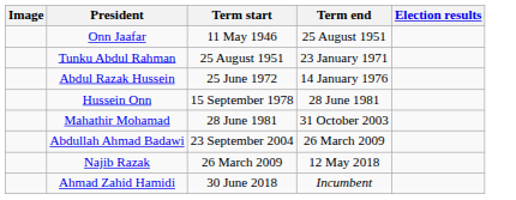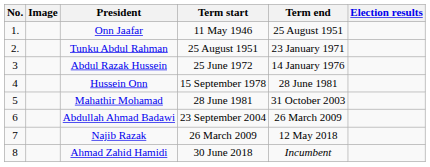+ column: No. | 1. | 2. | 3 | 4 | 5 | 6 | 7 | 8
